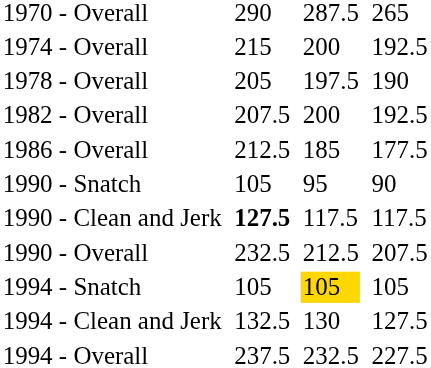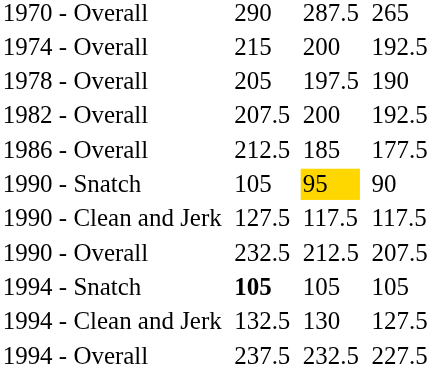1990 - Snatch | column 3: no background -> gold background
1990 - Clean and Jerk | column 2: bold -> normal
1994 - Snatch | column 2: normal -> bold
1994 - Snatch | column 3: gold background -> no background
